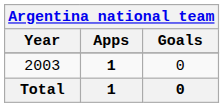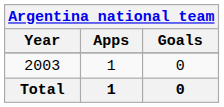2003 | Apps: bold -> normal
